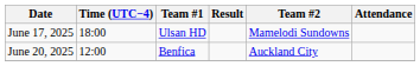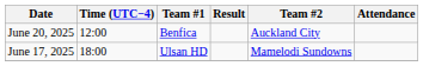rows swapped: June 17, 2025 <-> June 20, 2025
